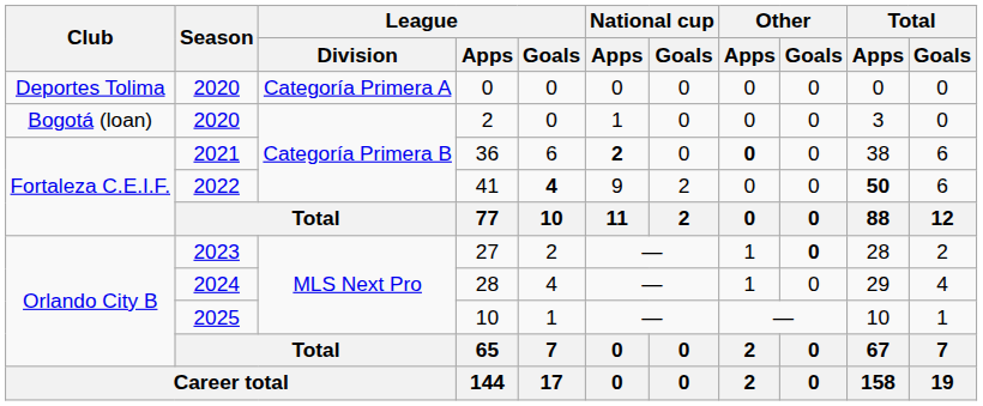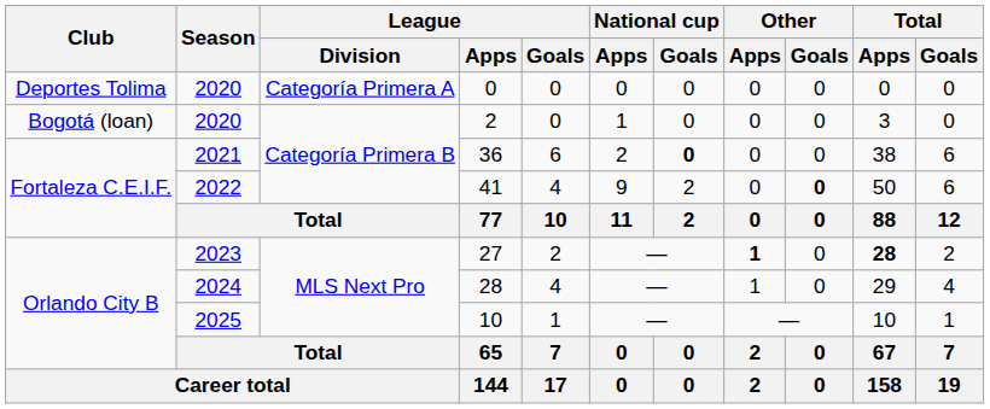36 | National cup / Apps: bold -> normal
36 | National cup / Goals: normal -> bold
36 | Other / Apps: bold -> normal
41 | League / Goals: bold -> normal
41 | Other / Goals: normal -> bold
41 | Total / Apps: bold -> normal
27 | Other / Apps: normal -> bold
27 | Other / Goals: bold -> normal
27 | Total / Apps: normal -> bold
